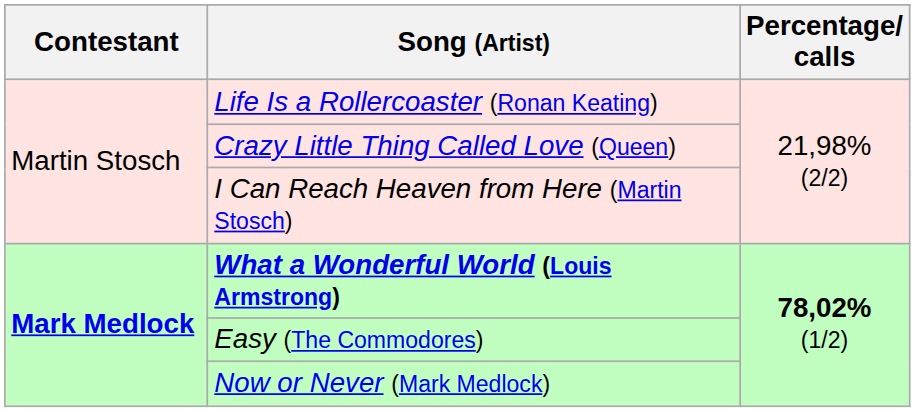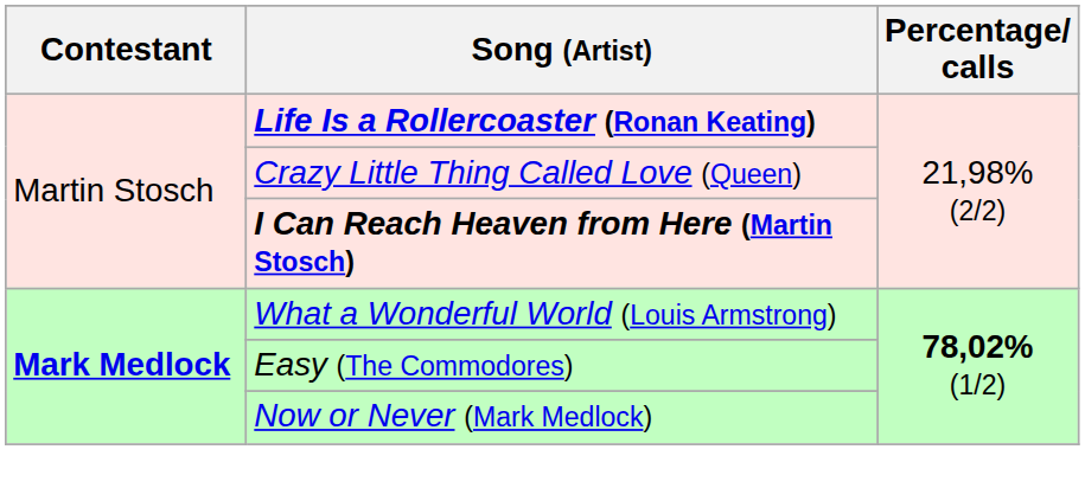Life Is a Rollercoaster (Ronan Keating) | Song (Artist): normal -> bold
I Can Reach Heaven from Here (Martin Stosch) | Song (Artist): normal -> bold
What a Wonderful World (Louis Armstrong) | Song (Artist): bold -> normal
